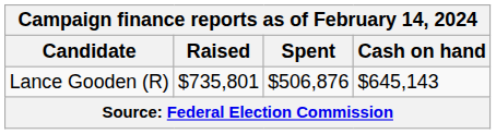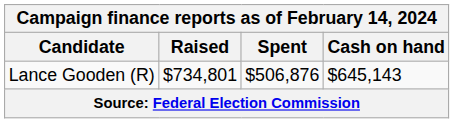Lance Gooden (R) | Raised: $735,801 -> $734,801
